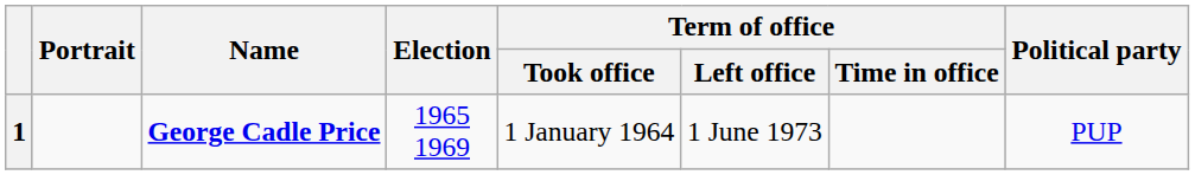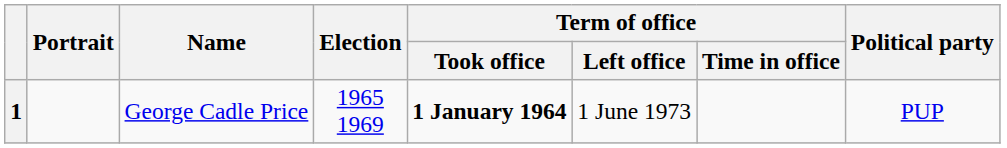1 | Name: bold -> normal
1 | Term of office / Took office: normal -> bold
